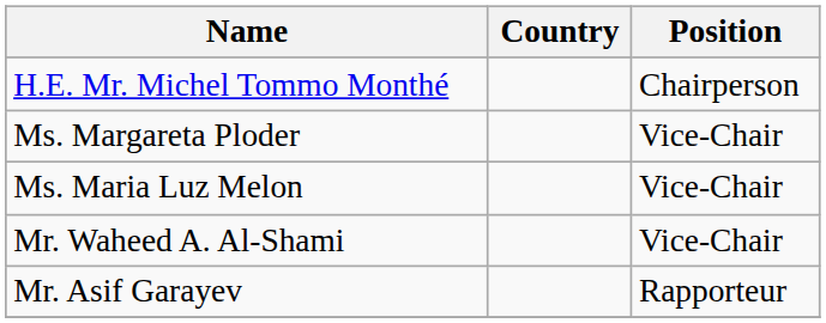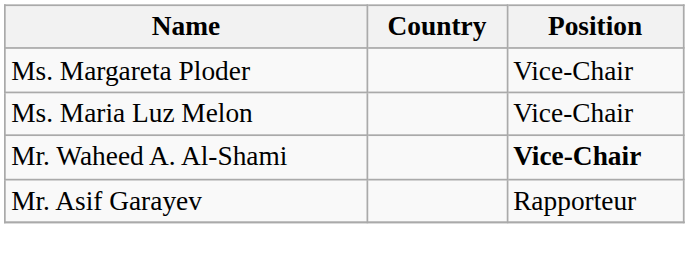- row: H.E. Mr. Michel Tommo Monthé | Chairperson
Mr. Waheed A. Al-Shami | Position: normal -> bold
